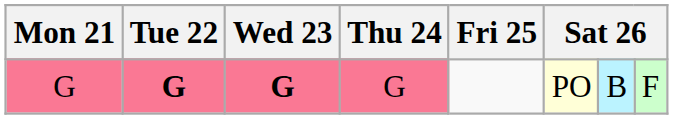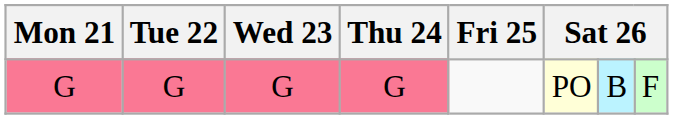row 2 | Tue 22: bold -> normal
row 2 | Wed 23: bold -> normal
